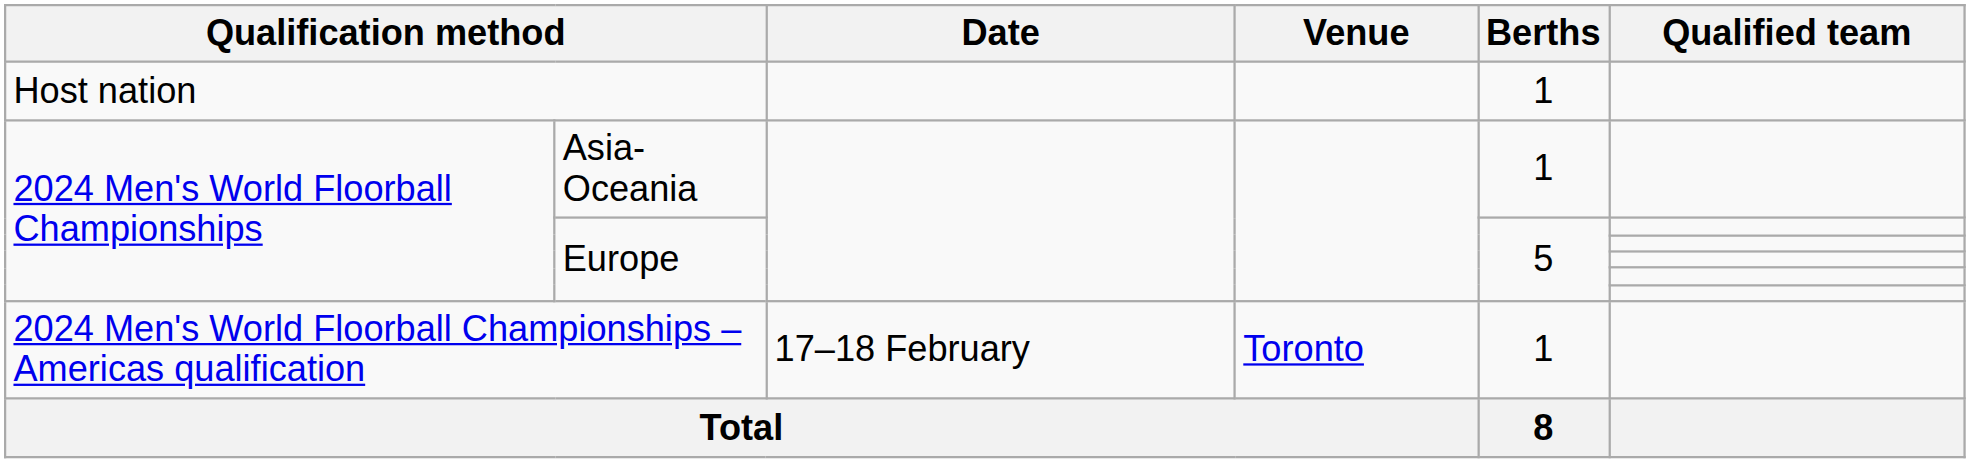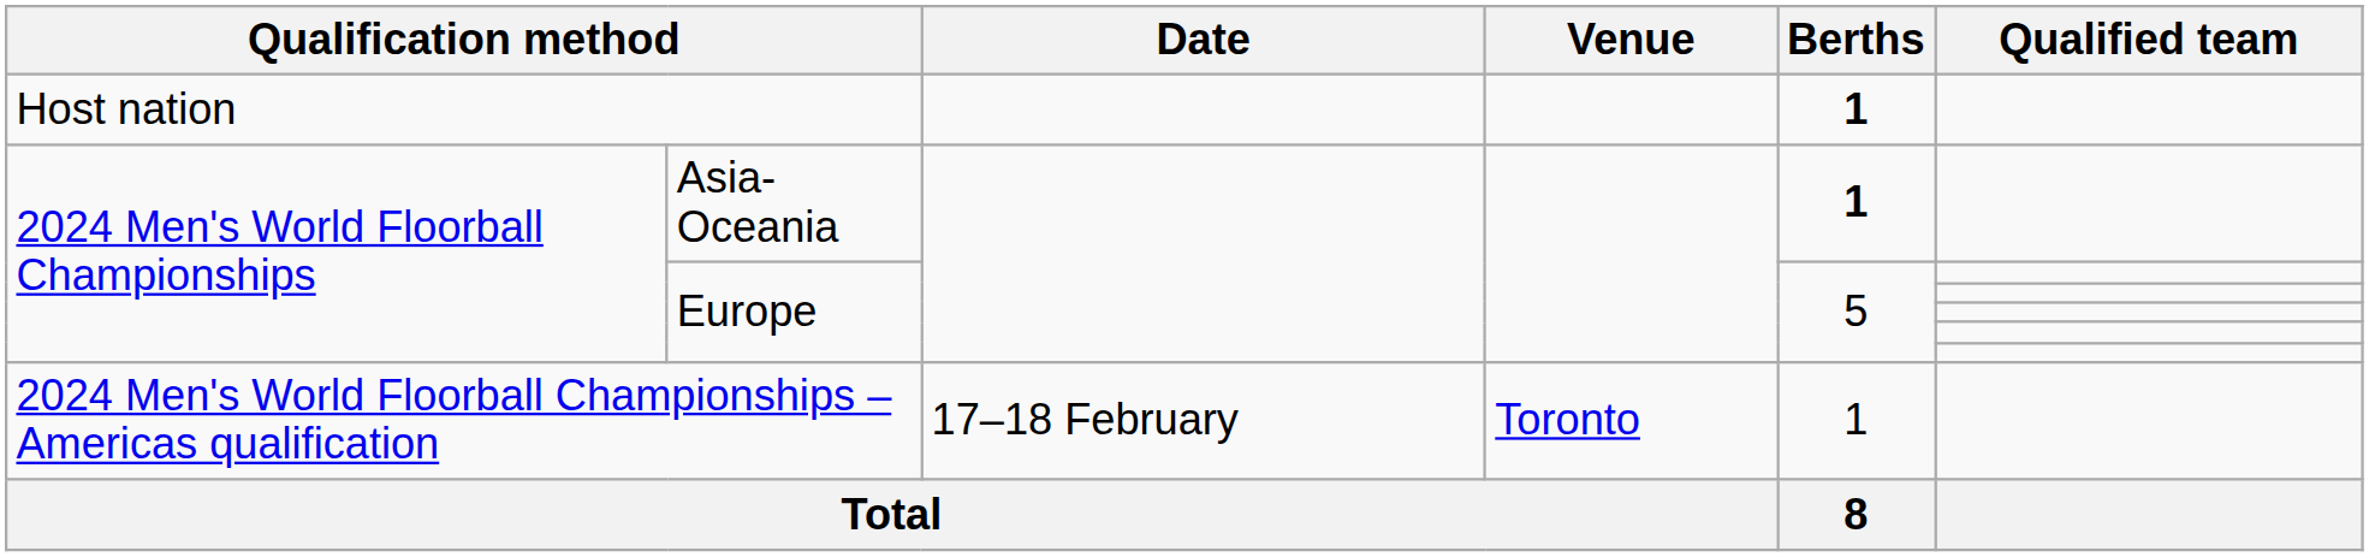Host nation | Berths: normal -> bold
Asia-Oceania | Berths: normal -> bold
